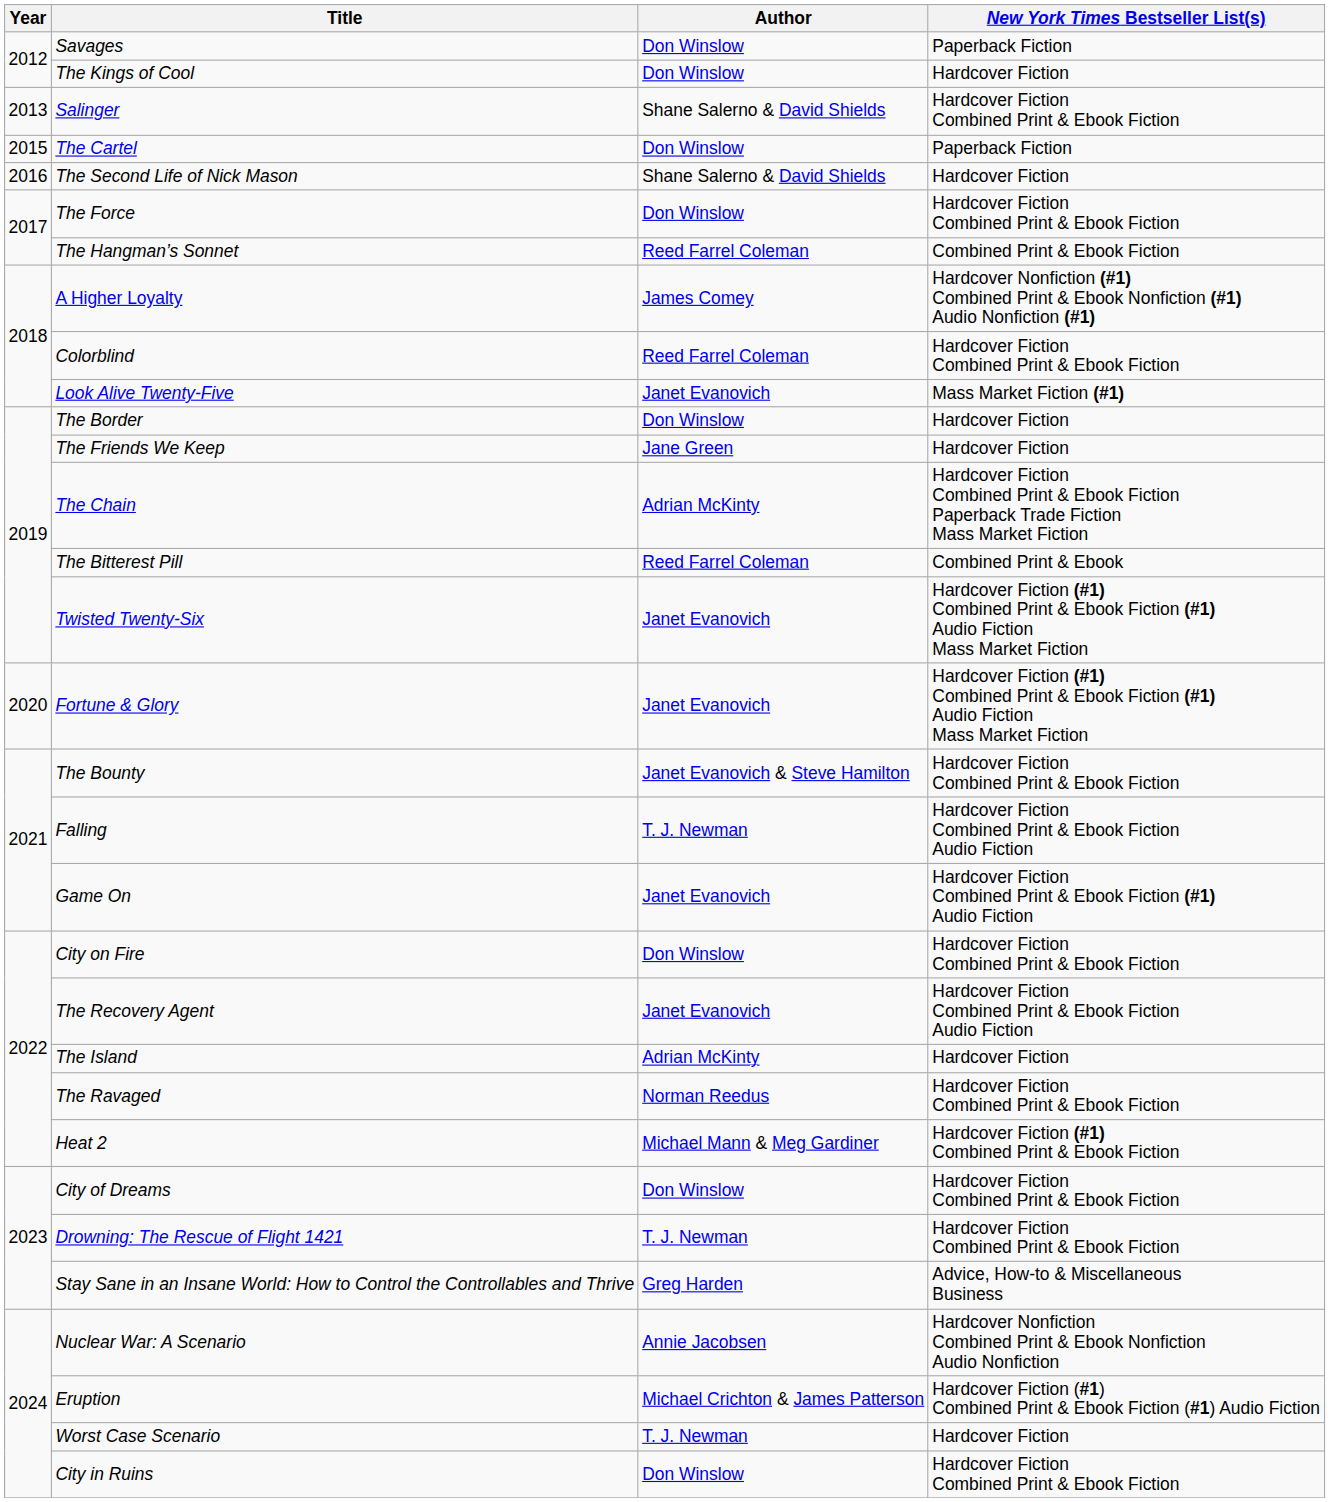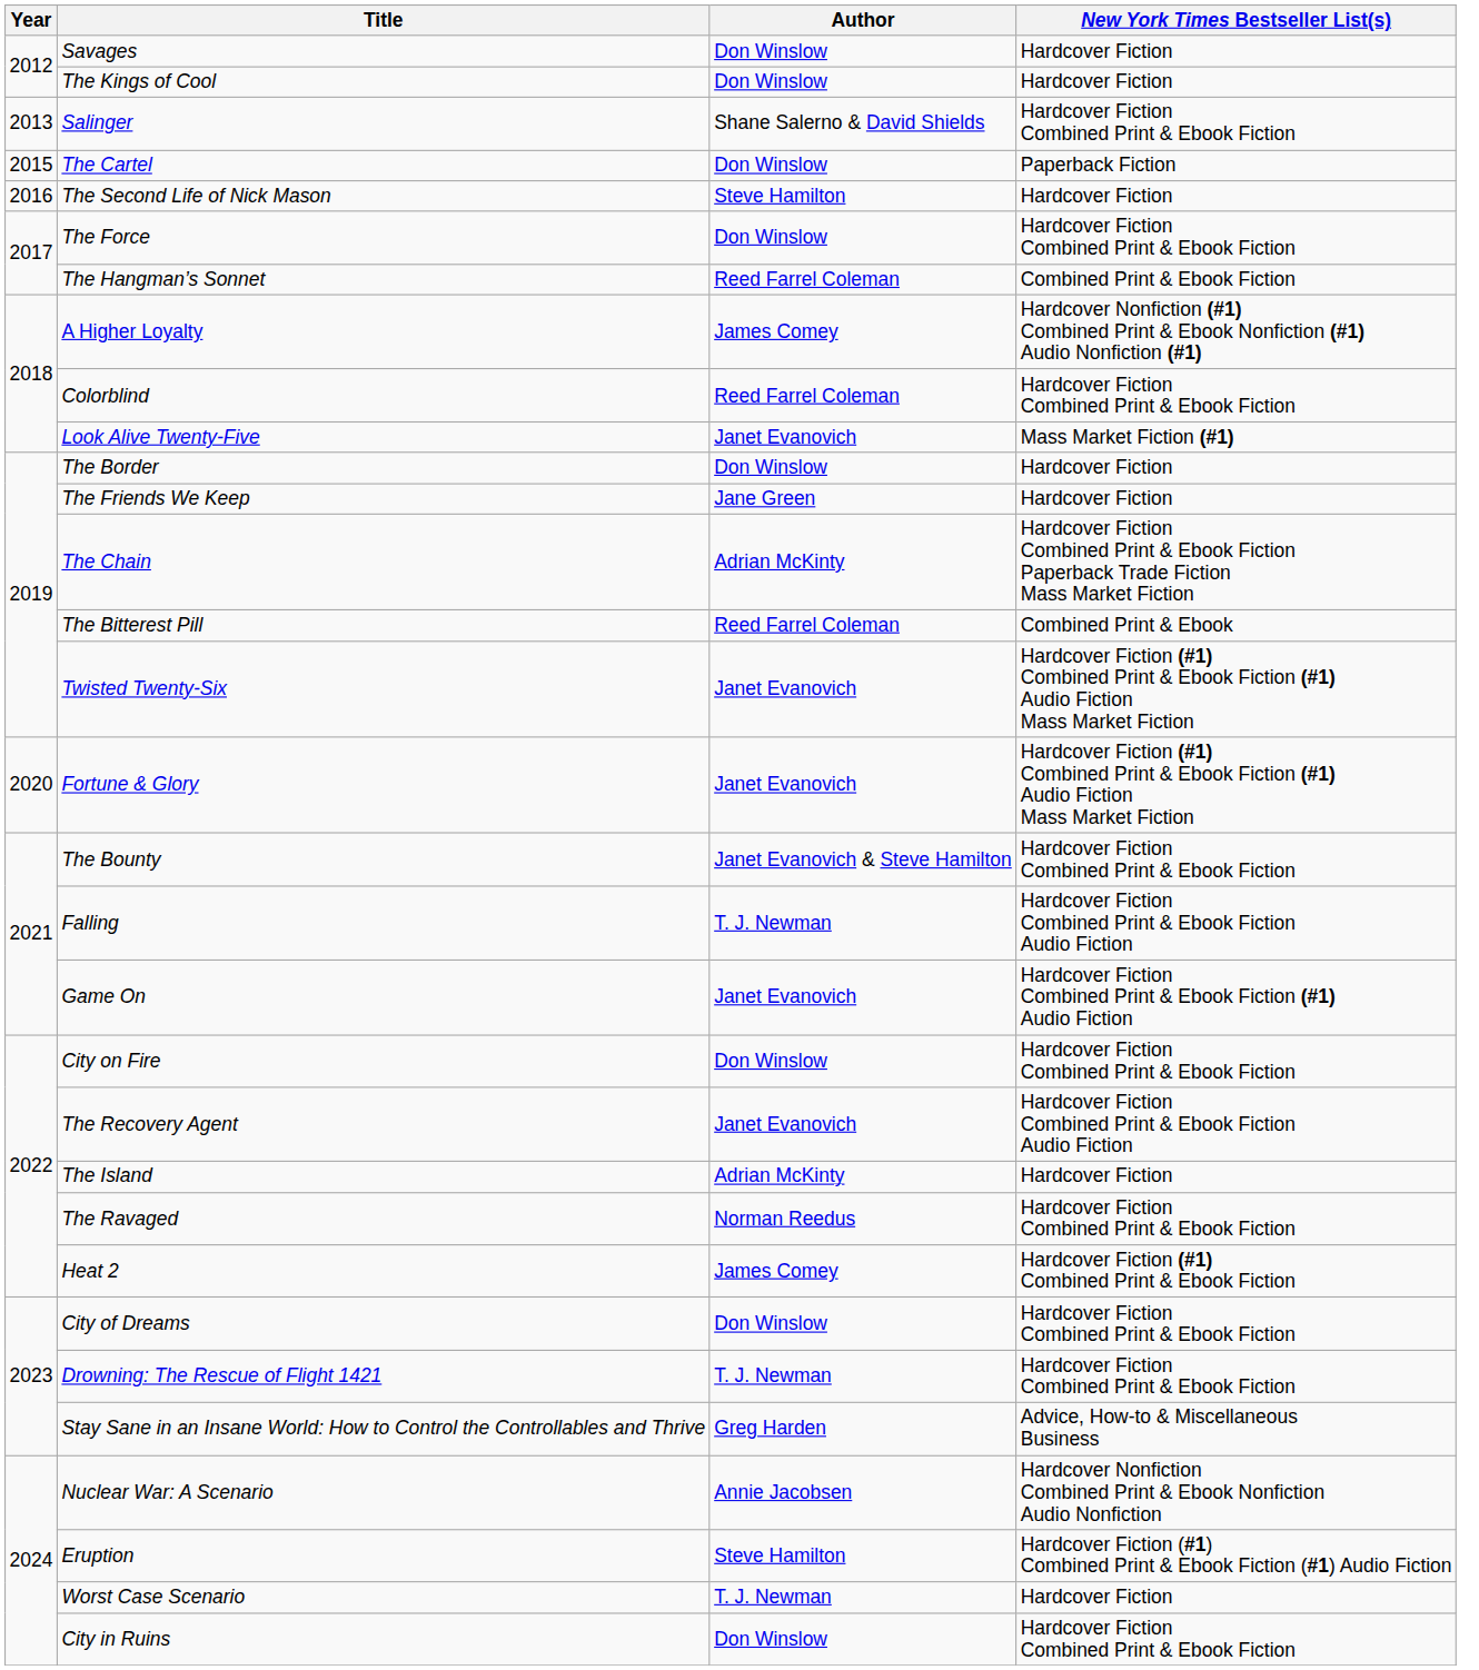Savages | New York Times Bestseller List(s): Paperback Fiction -> Hardcover Fiction
The Second Life of Nick Mason | Author: Shane Salerno & David Shields -> Steve Hamilton
Heat 2 | Author: Michael Mann & Meg Gardiner -> James Comey
Eruption | Author: Michael Crichton & James Patterson -> Steve Hamilton
